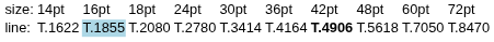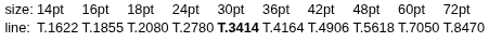line: | column 3: lightblue background -> no background
line: | column 6: normal -> bold
line: | column 8: bold -> normal
